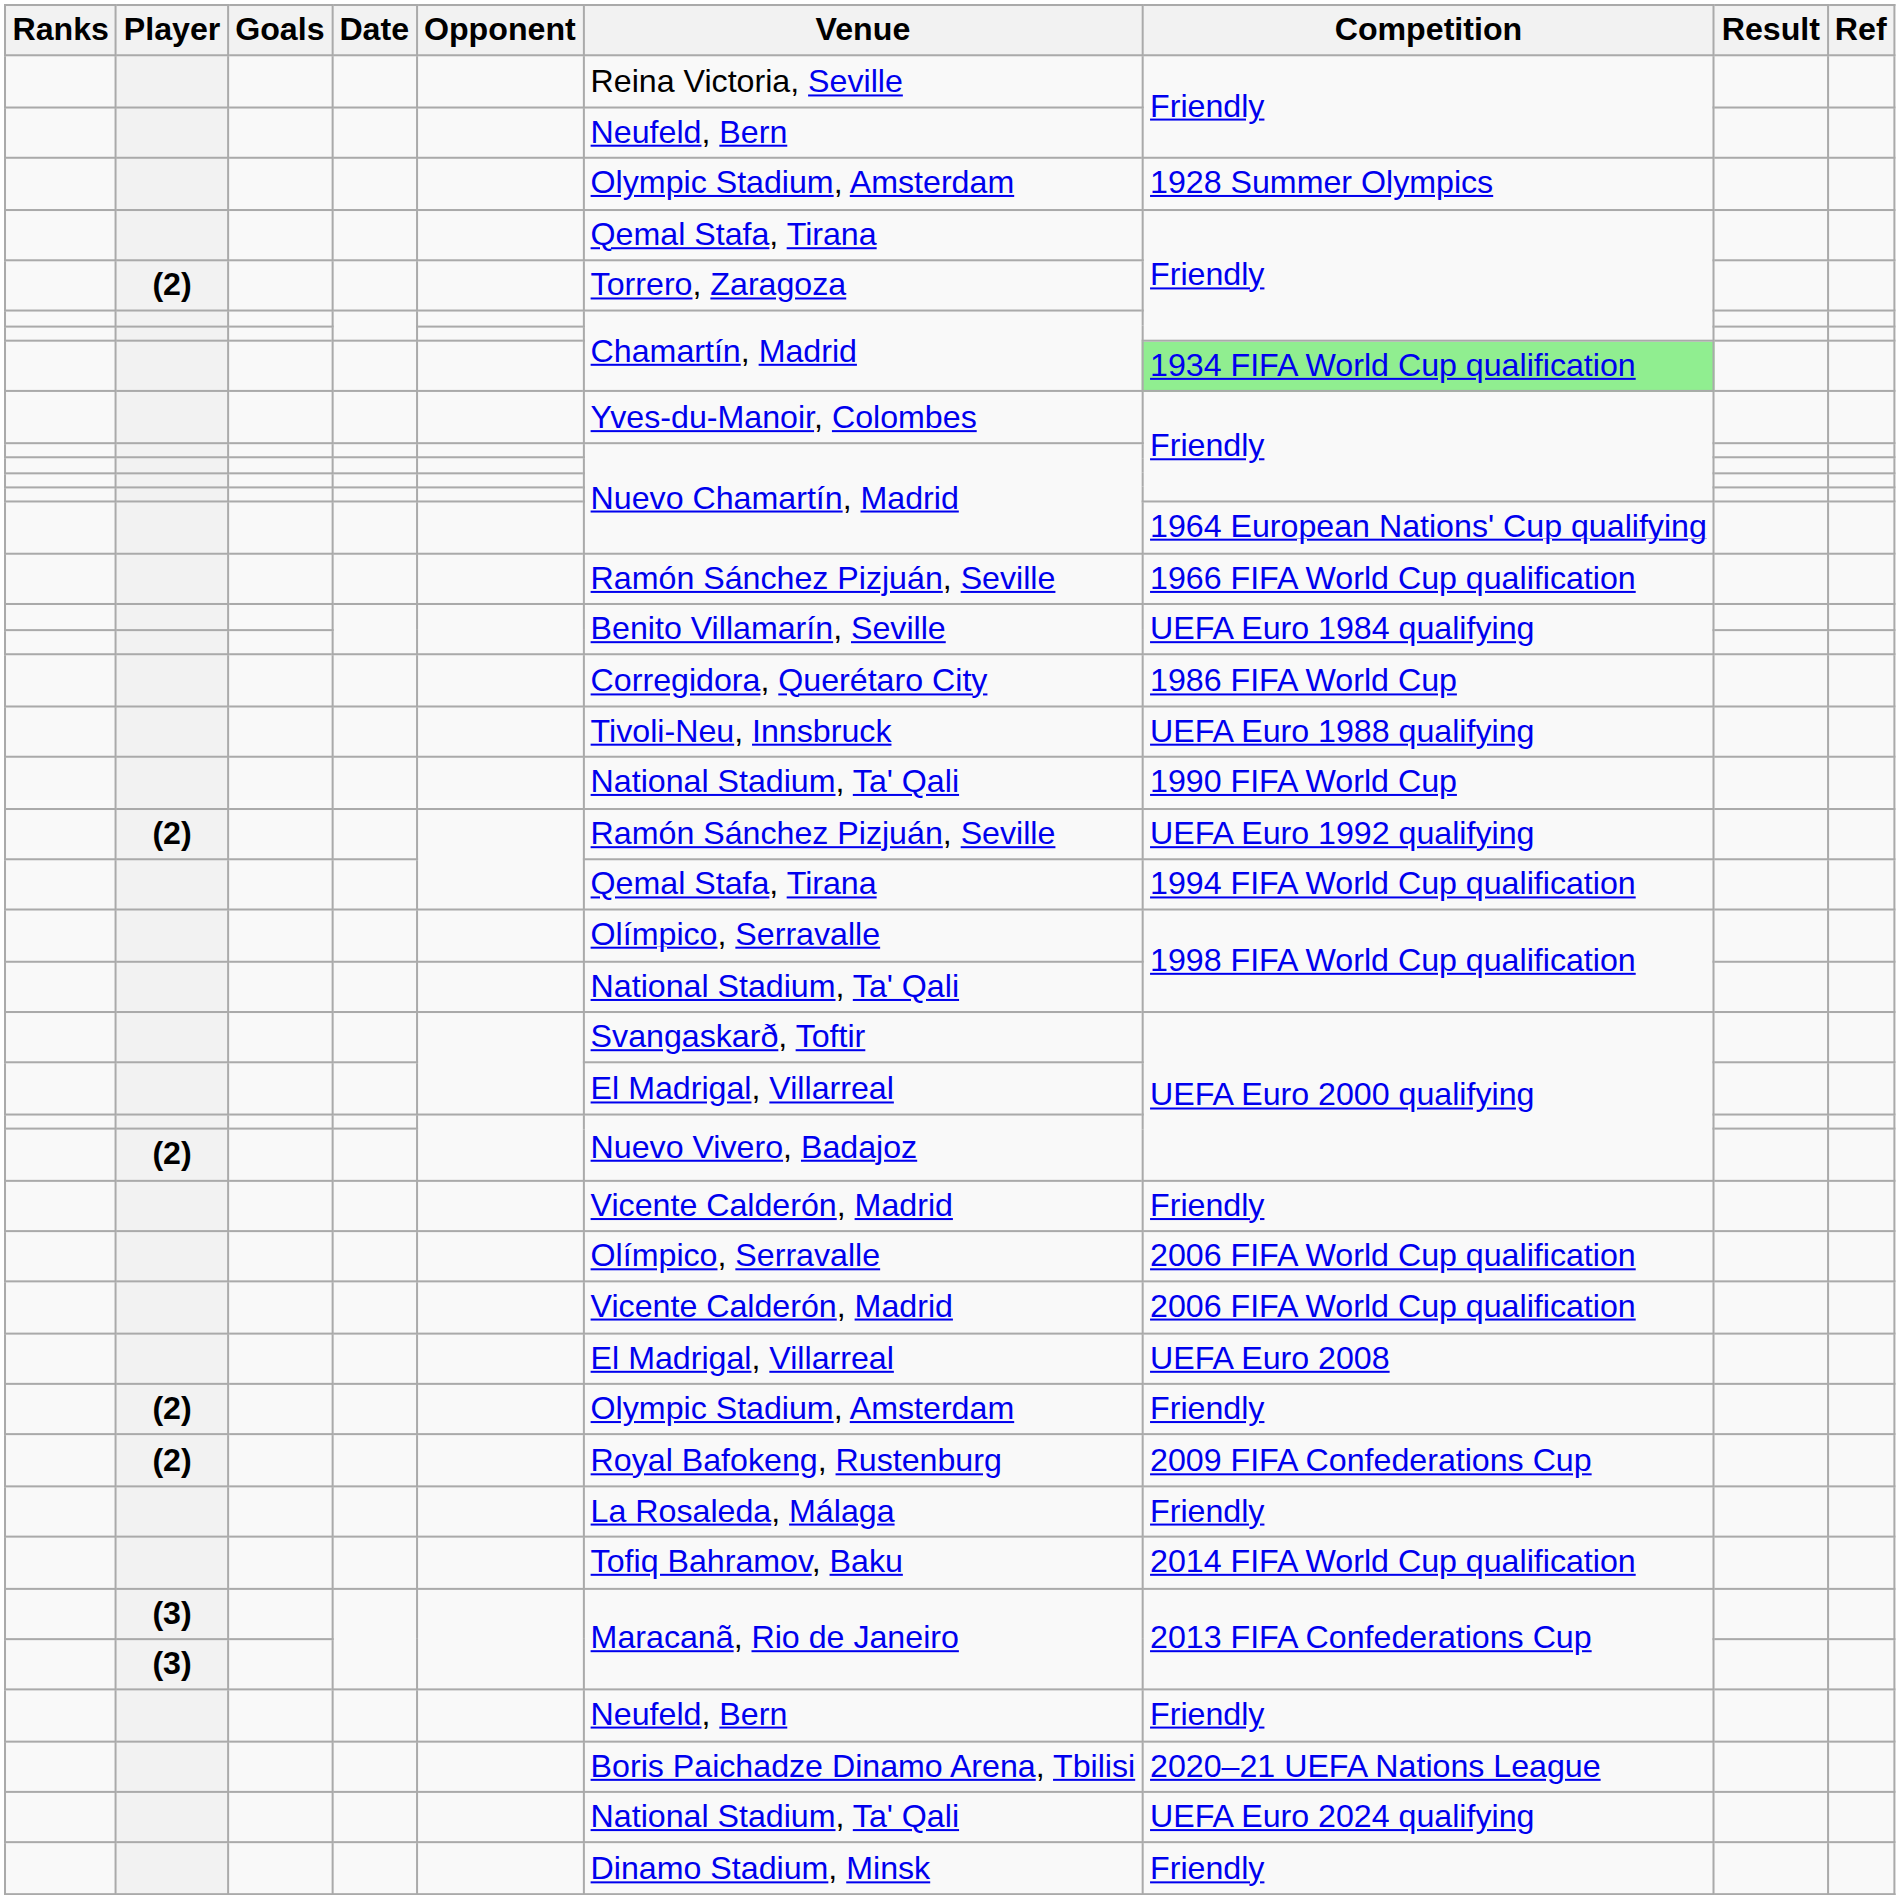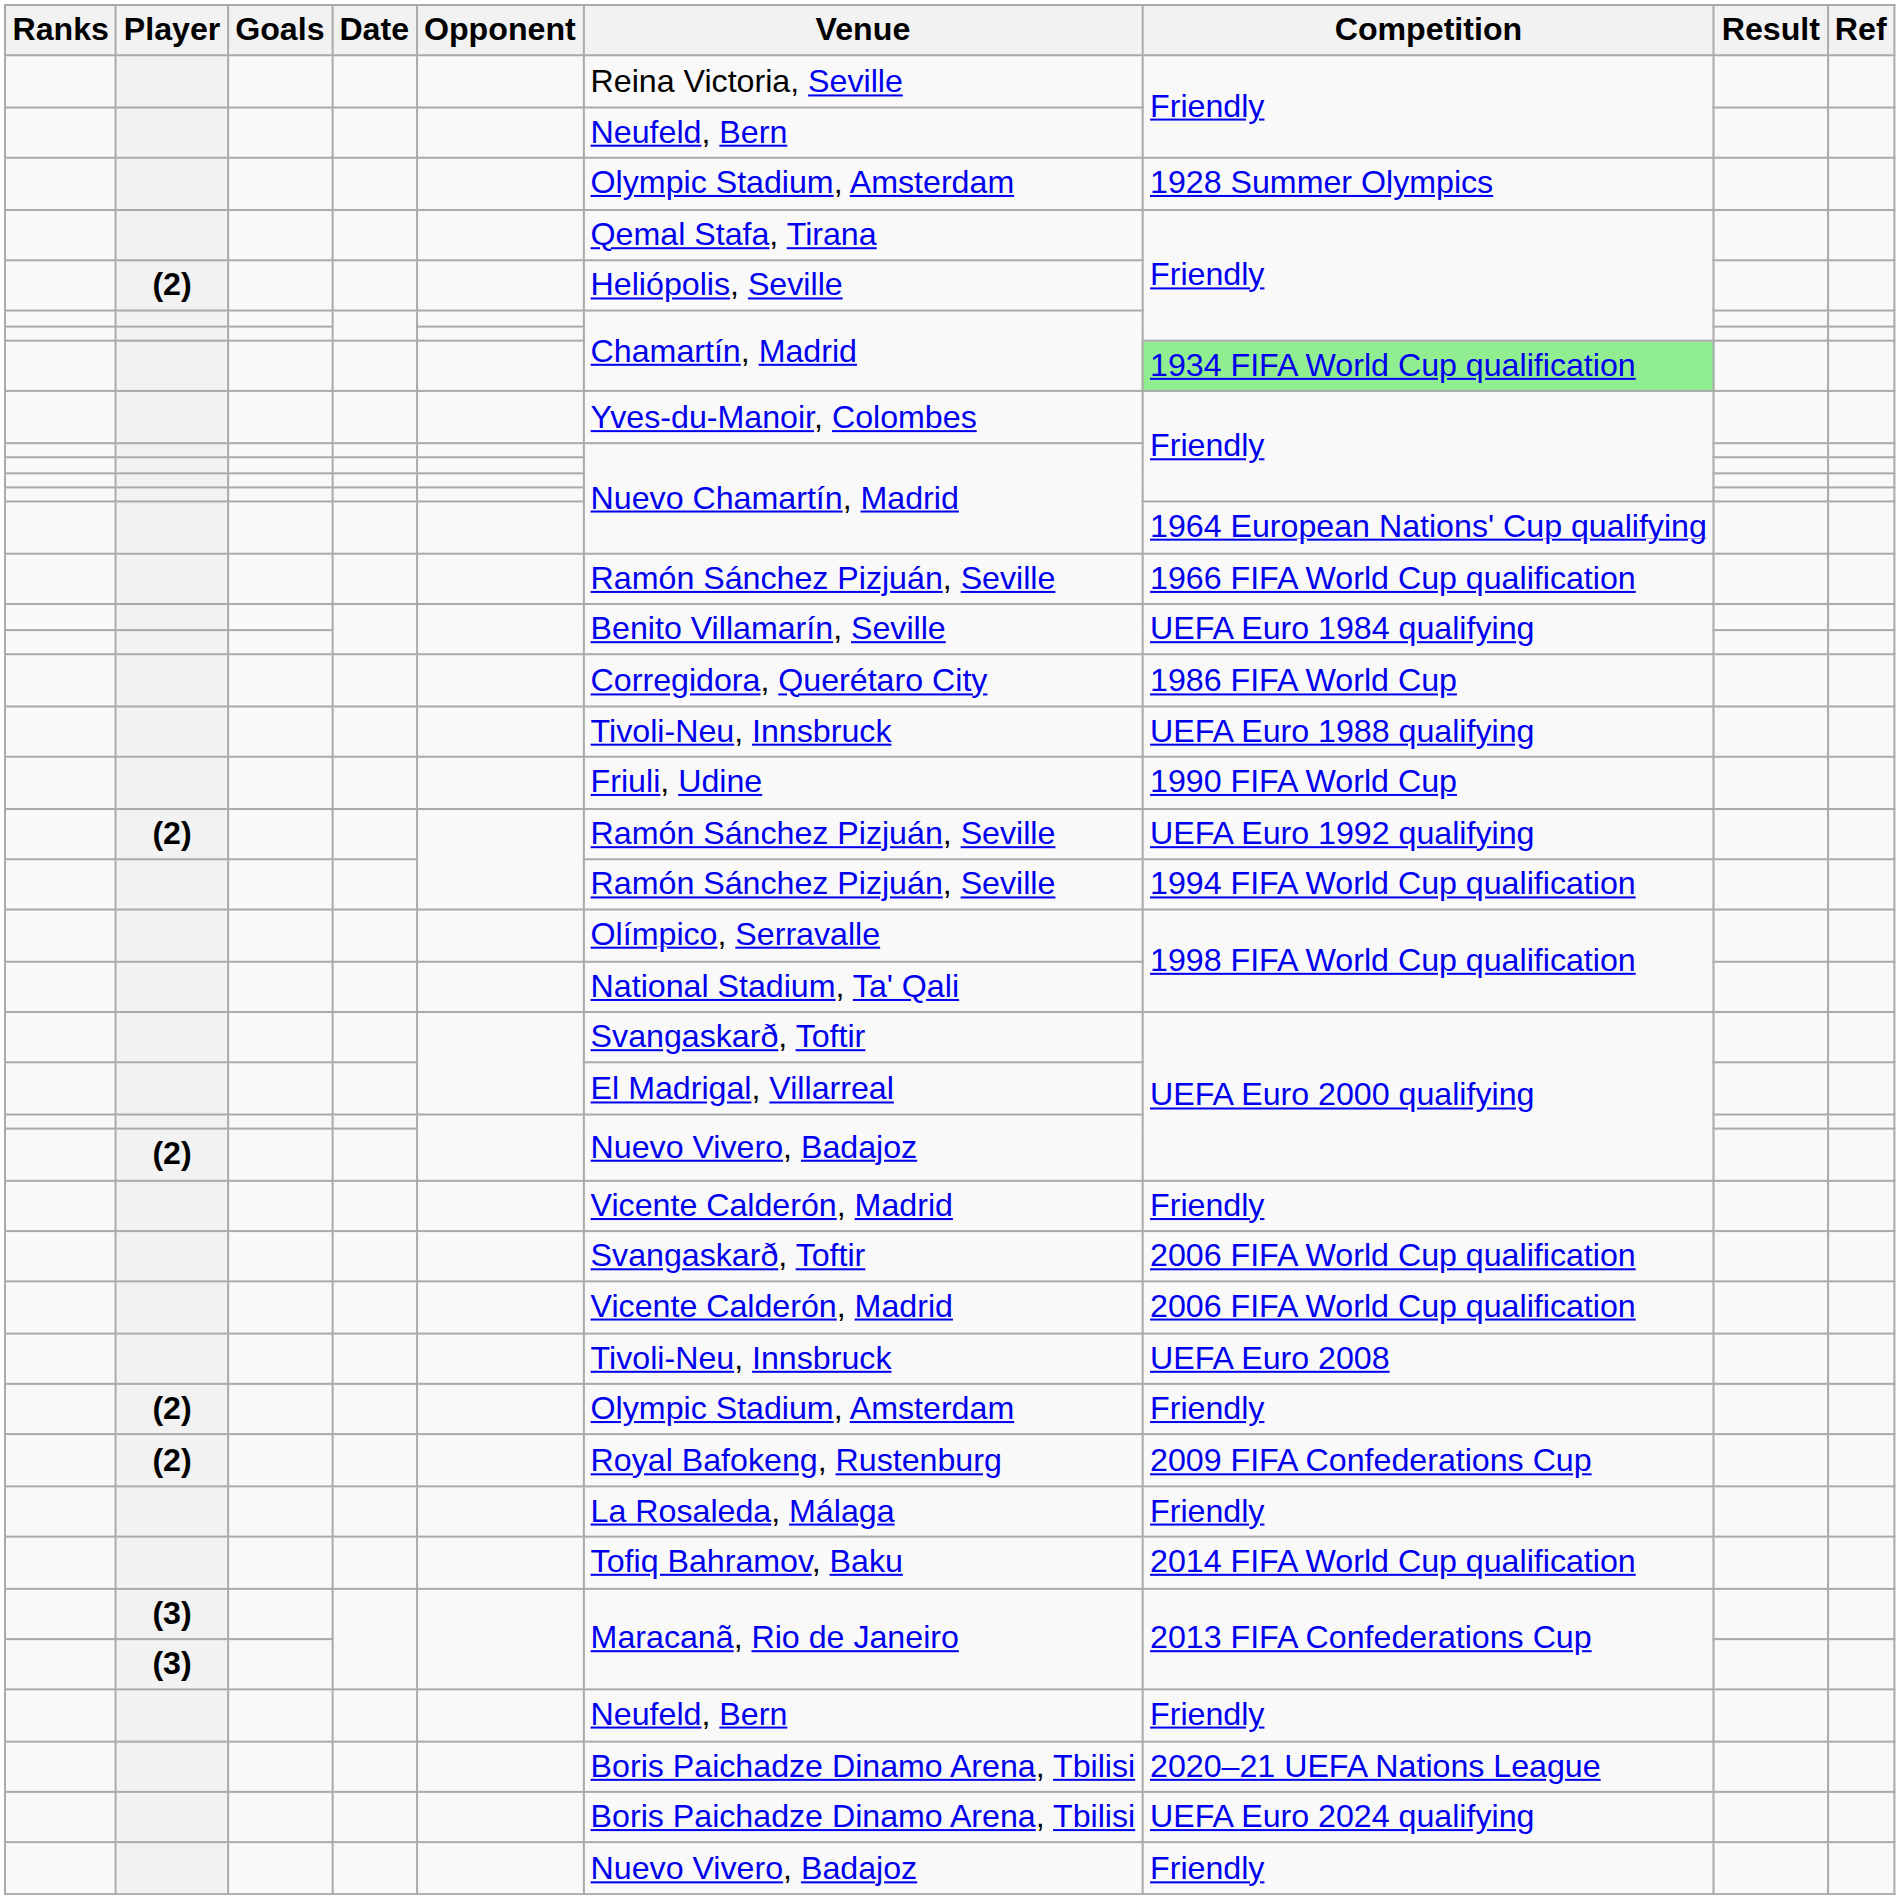row 6 | Venue: Torrero, Zaragoza -> Heliópolis, Seville
row 21 | Venue: National Stadium, Ta' Qali -> Friuli, Udine
row 23 | Venue: Qemal Stafa, Tirana -> Ramón Sánchez Pizjuán, Seville
row 31 | Venue: Olímpico, Serravalle -> Svangaskarð, Toftir
row 33 | Venue: El Madrigal, Villarreal -> Tivoli-Neu, Innsbruck
row 42 | Venue: National Stadium, Ta' Qali -> Boris Paichadze Dinamo Arena, Tbilisi
row 43 | Venue: Dinamo Stadium, Minsk -> Nuevo Vivero, Badajoz
